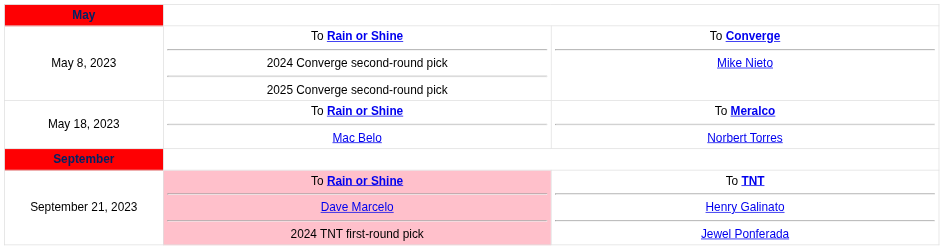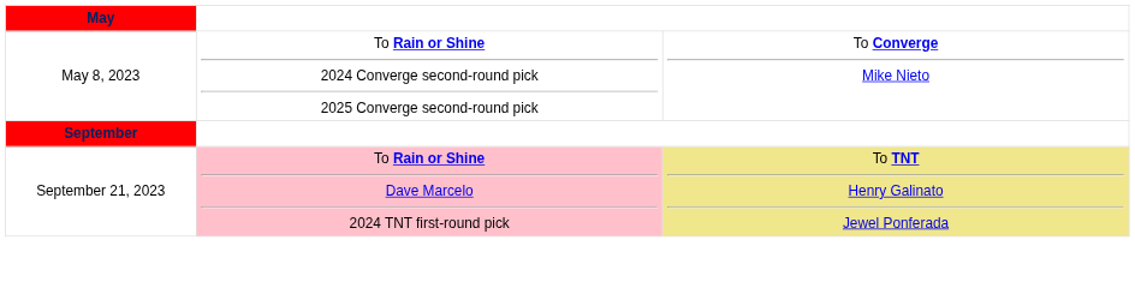- row: May 18, 2023 | To Rain or Shine Mac Belo | To Meralco Norbert Torres
September 21, 2023 | column 3: no background -> khaki background
